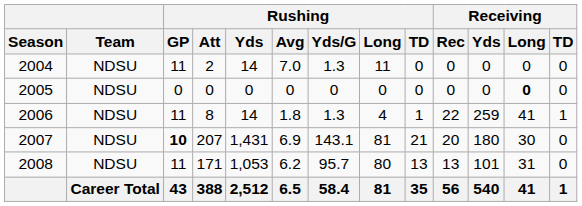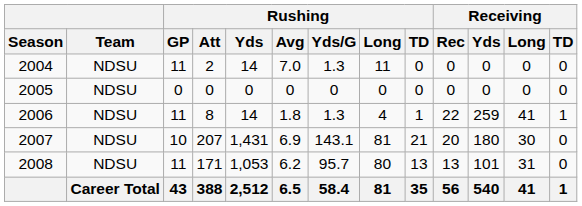2005 | Receiving / Long: bold -> normal
2007 | Rushing / GP: bold -> normal
